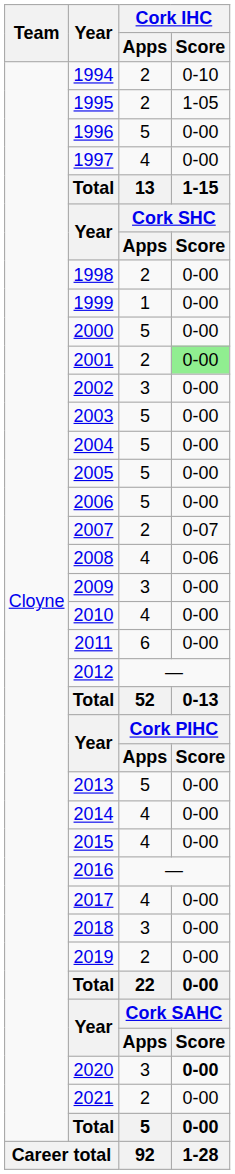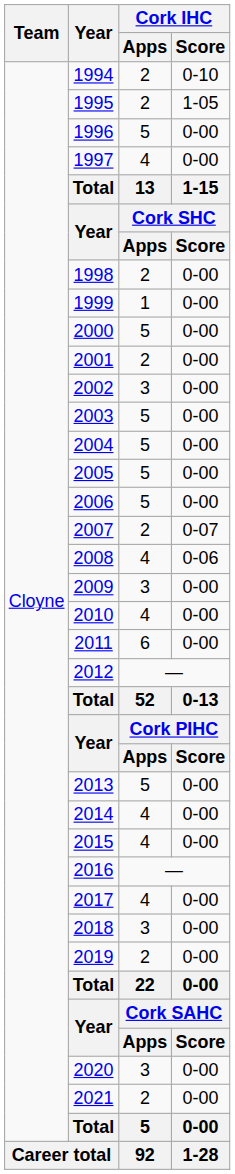2001 | Cork IHC / Score: lightgreen background -> no background
2020 | Cork IHC / Score: bold -> normal
